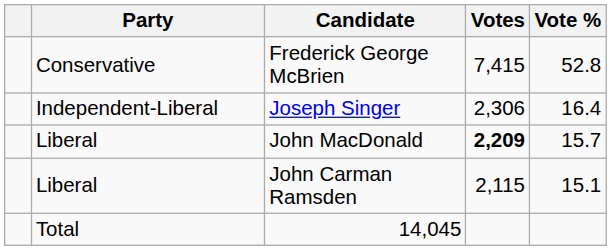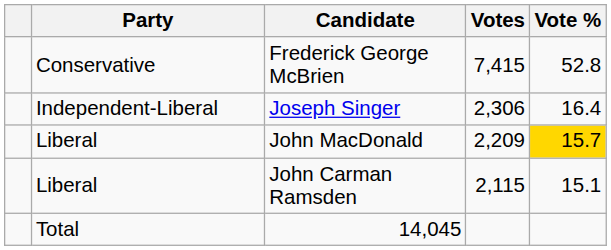John MacDonald | Votes: bold -> normal
John MacDonald | Vote %: no background -> gold background
